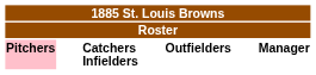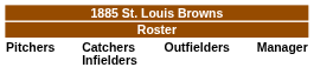Pitchers | column 1: pink background -> no background
